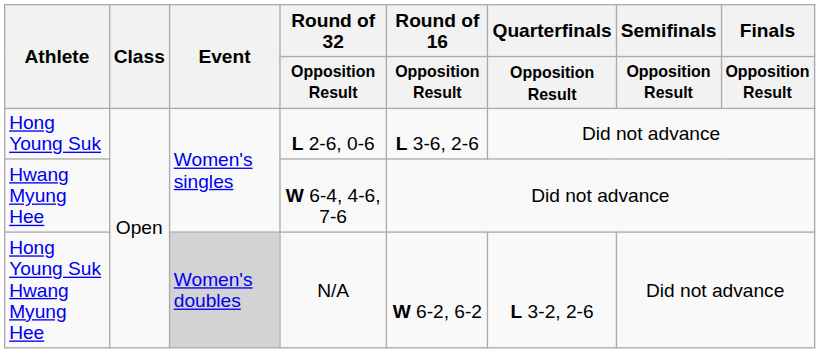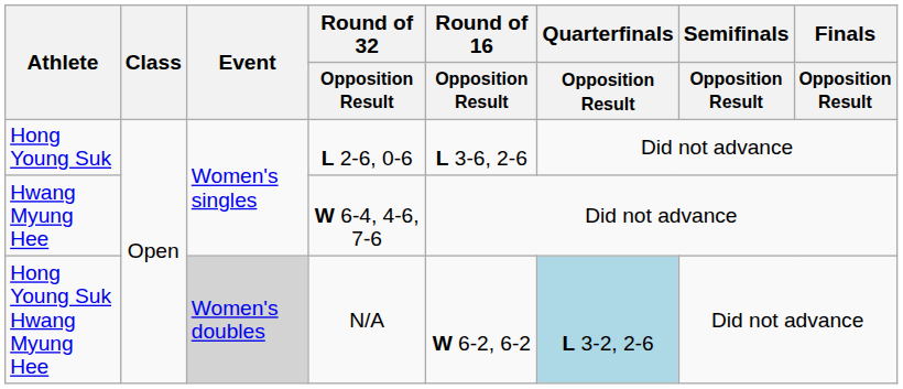Hong Young Suk Hwang Myung Hee | Quarterfinals / Opposition Result: no background -> lightblue background
